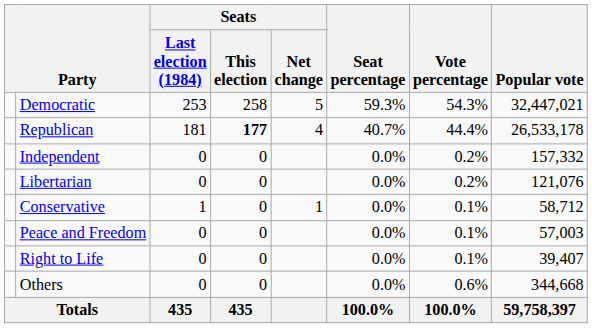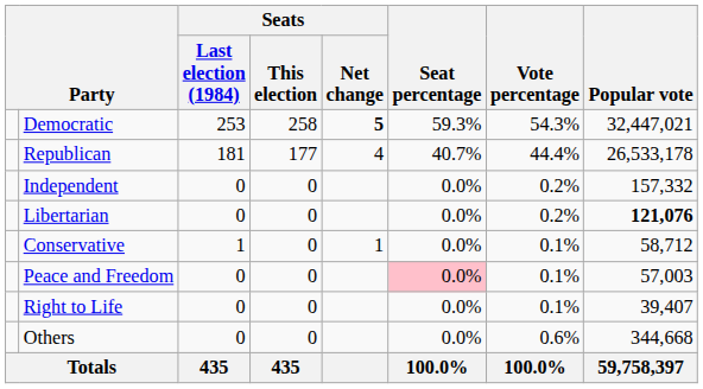Democratic | Seats / Net change: normal -> bold
Republican | Seats / This election: bold -> normal
Libertarian | Popular vote: normal -> bold
Peace and Freedom | Seat percentage: no background -> pink background
